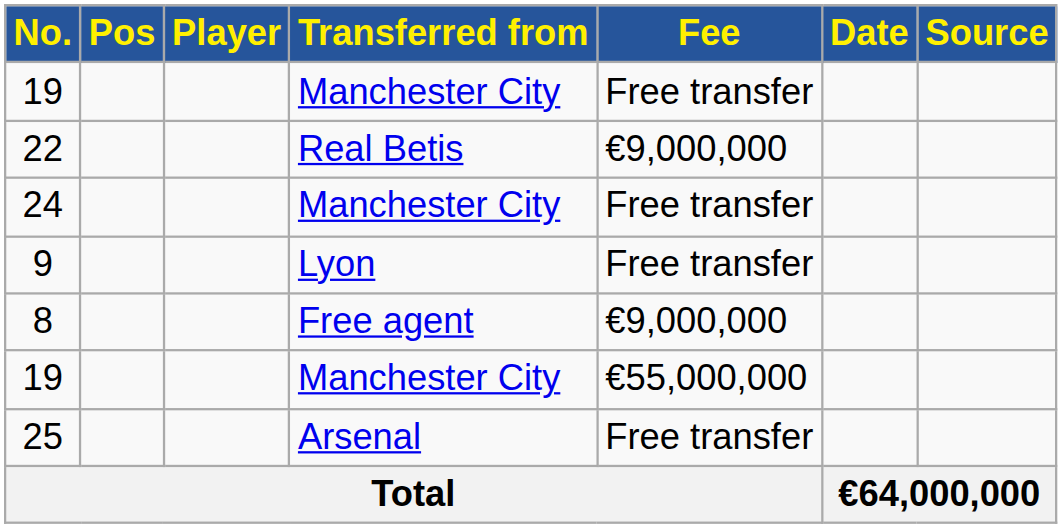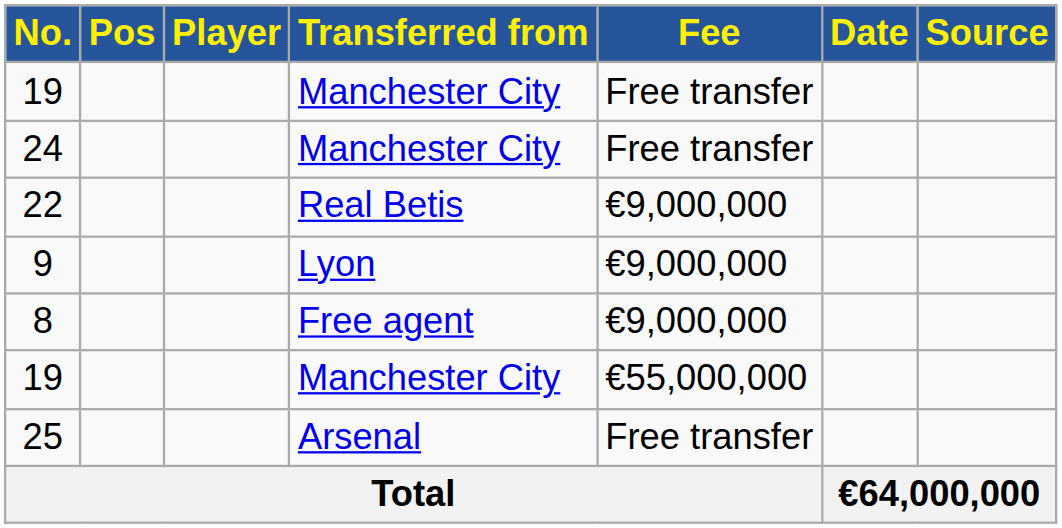rows swapped: 24 <-> 22
9 | Fee: Free transfer -> €9,000,000
